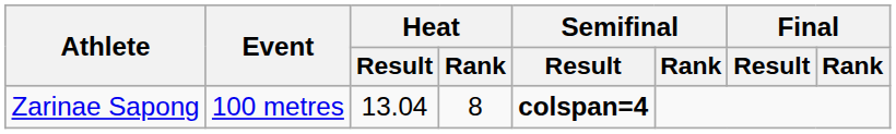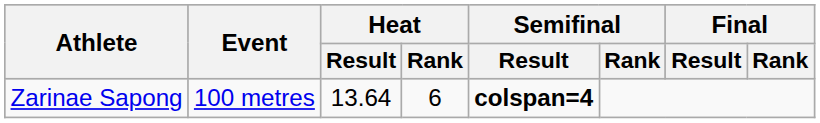Zarinae Sapong | Heat / Result: 13.04 -> 13.64
Zarinae Sapong | Heat / Rank: 8 -> 6
